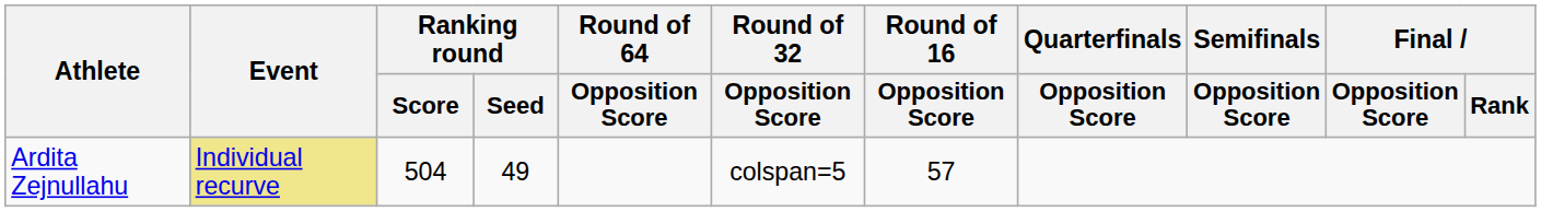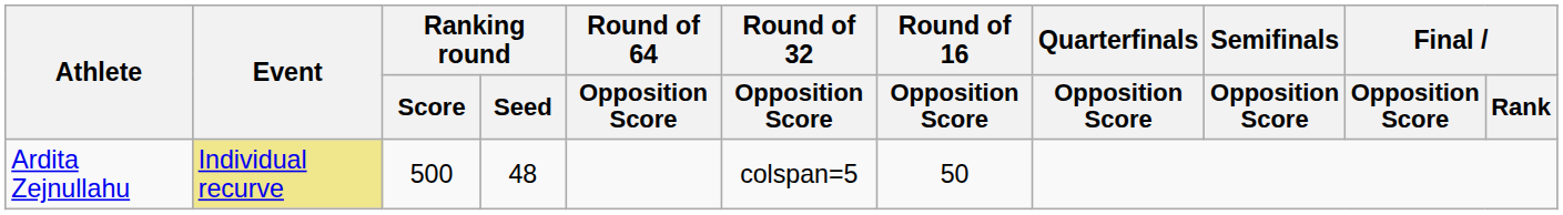Ardita Zejnullahu | Ranking round / Score: 504 -> 500
Ardita Zejnullahu | Ranking round / Seed: 49 -> 48
Ardita Zejnullahu | Round of 16 / Opposition Score: 57 -> 50
